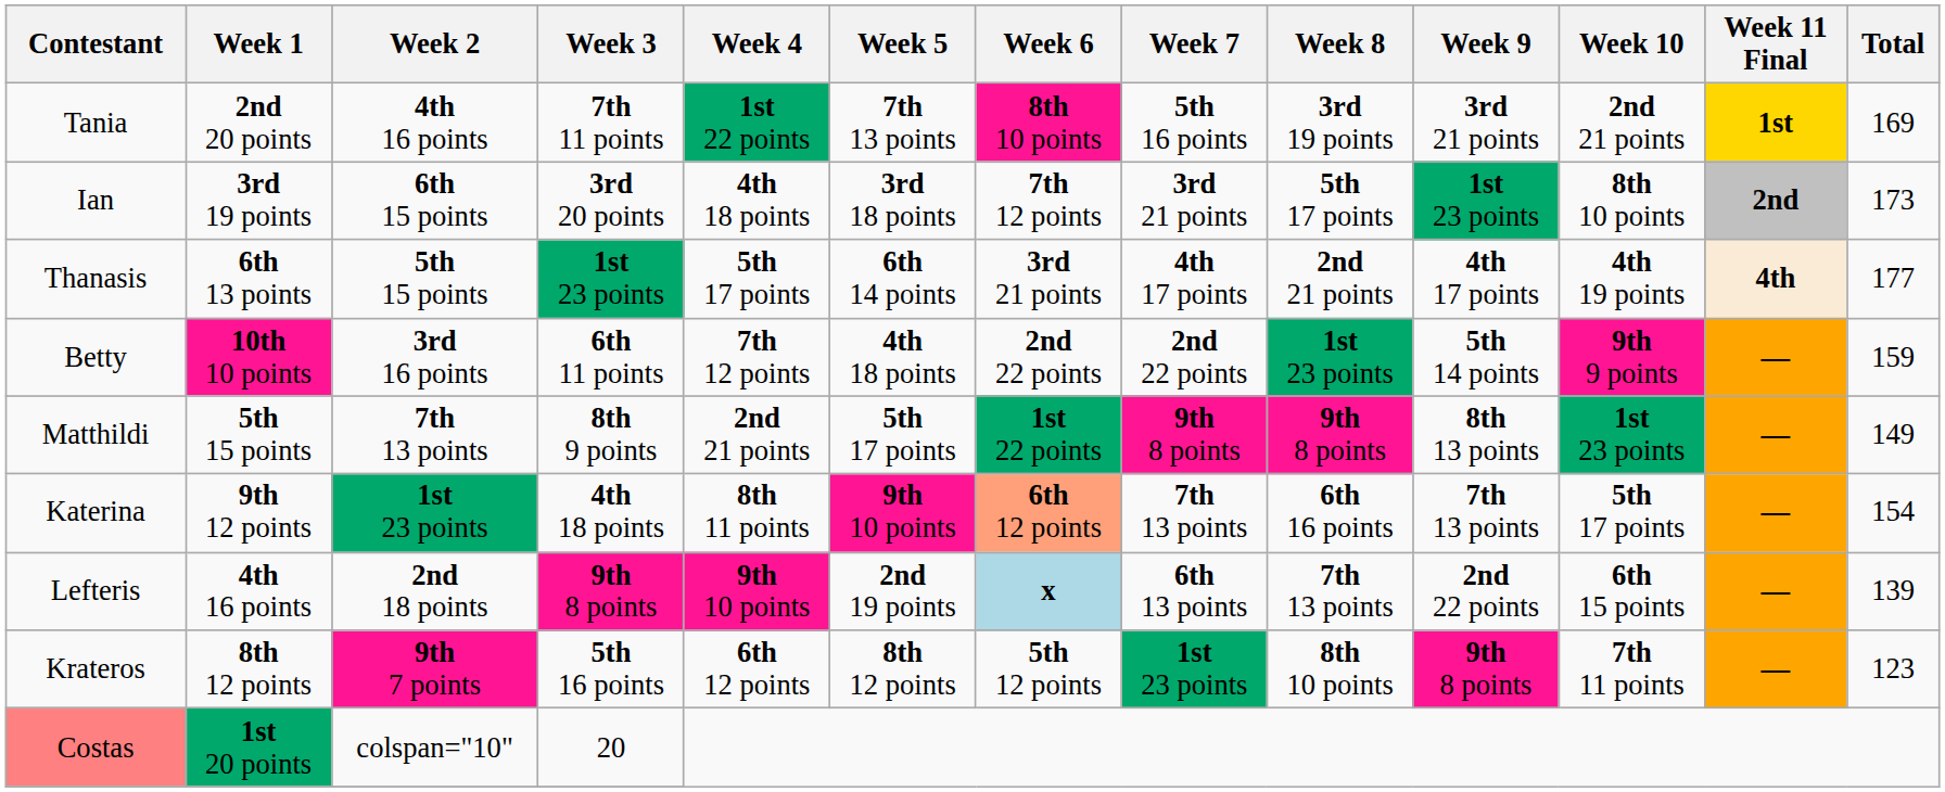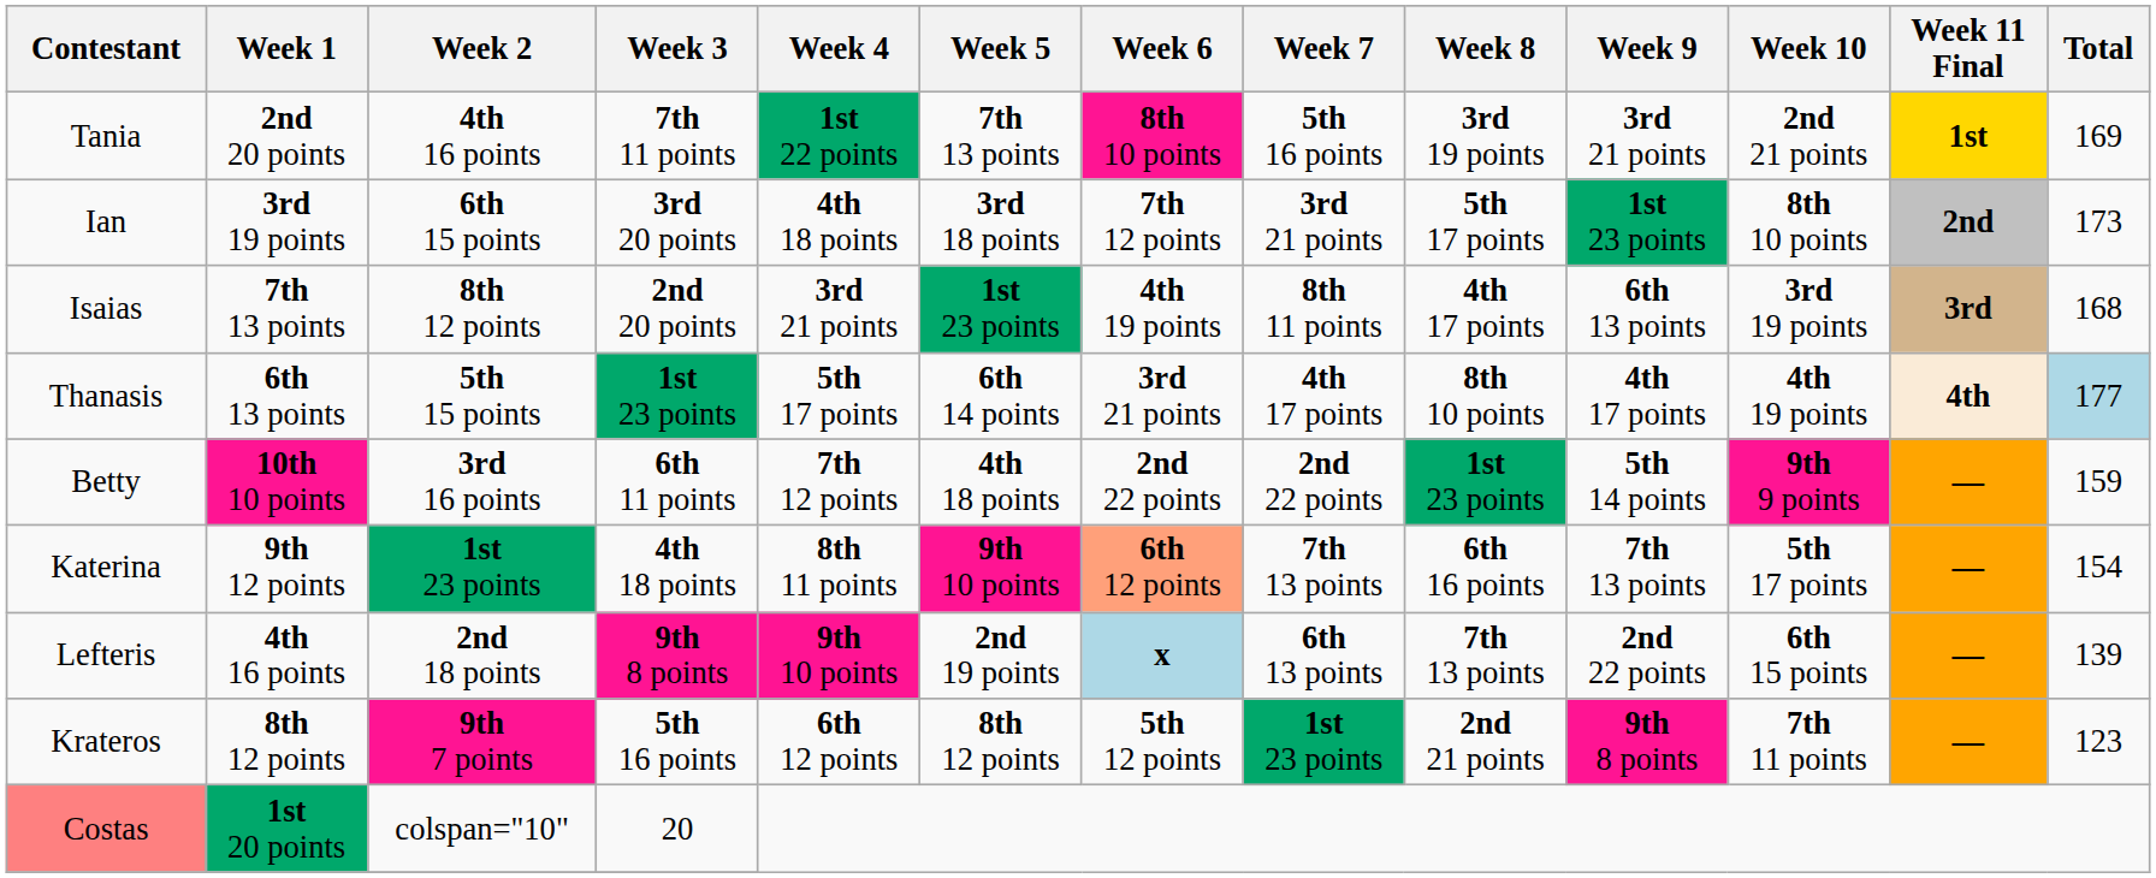+ row: Isaias | 7th 13 points | 8th 12 points | 2nd 20 points | 3rd 21 points | 1st 23 points | 4th 19 points | 8th 11 points | 4th 17 points | 6th 13 points | 3rd 19 points | 3rd | 168
Thanasis | Week 8: 2nd 21 points -> 8th 10 points
Thanasis | Total: no background -> lightblue background
- row: Matthildi | 5th 15 points | 7th 13 points | 8th 9 points | 2nd 21 points | 5th 17 points | 1st 22 points | 9th 8 points | 9th 8 points | 8th 13 points | 1st 23 points | — | 149
Krateros | Week 8: 8th 10 points -> 2nd 21 points
